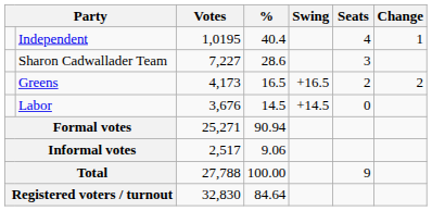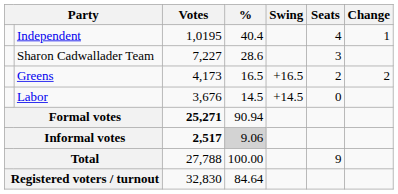Formal votes | Votes: normal -> bold
Informal votes | Votes: normal -> bold
Informal votes | %: no background -> lightgrey background
